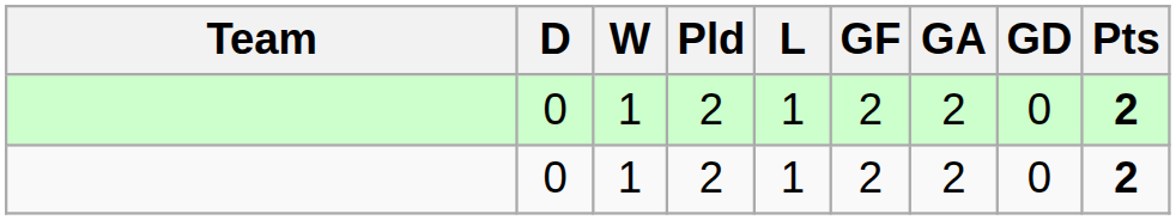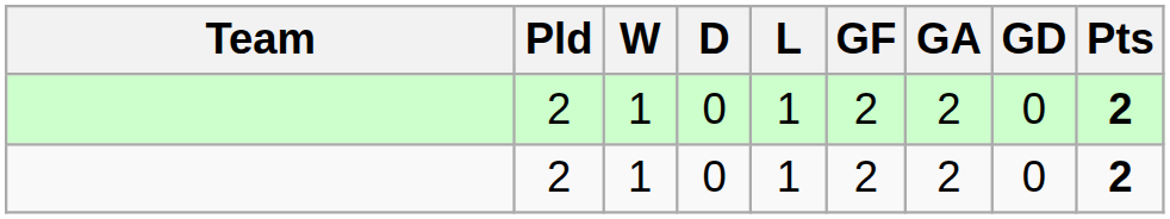columns swapped: Pld <-> D
